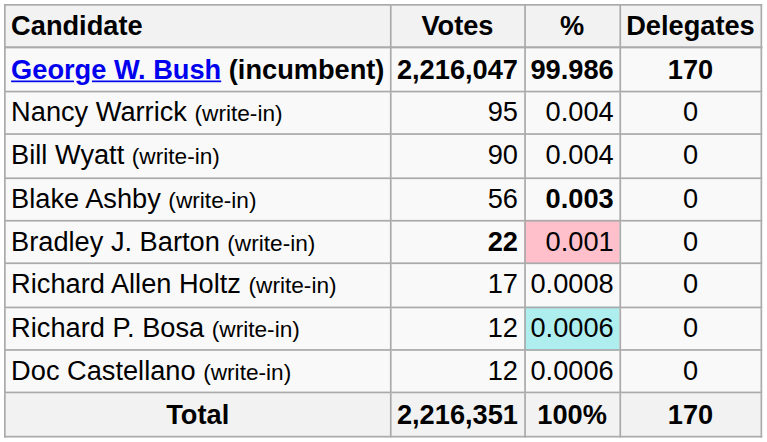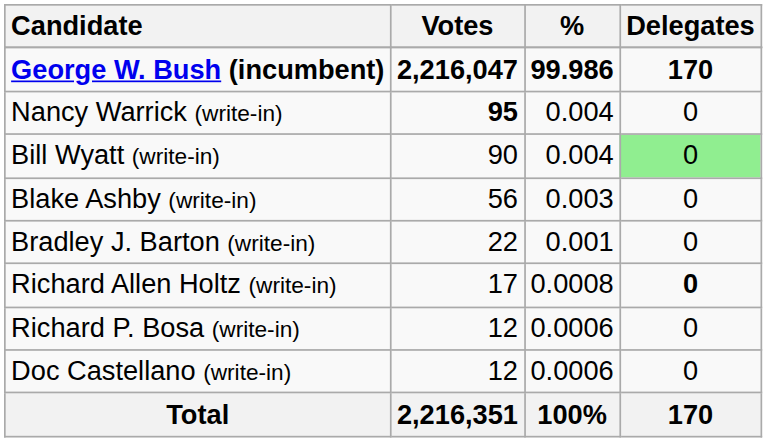Nancy Warrick (write-in) | Votes: normal -> bold
Bill Wyatt (write-in) | Delegates: no background -> lightgreen background
Blake Ashby (write-in) | %: bold -> normal
Bradley J. Barton (write-in) | Votes: bold -> normal
Bradley J. Barton (write-in) | %: pink background -> no background
Richard Allen Holtz (write-in) | Delegates: normal -> bold
Richard P. Bosa (write-in) | %: paleturquoise background -> no background
